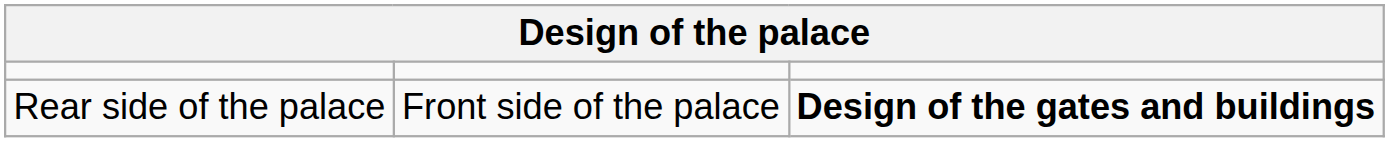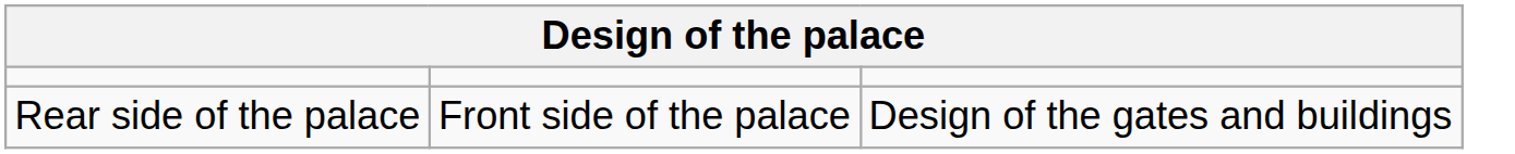Rear side of the palace | column 3: bold -> normal
